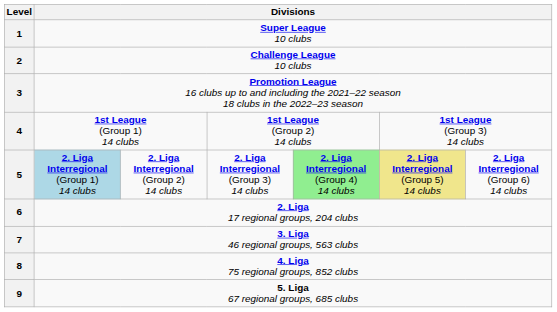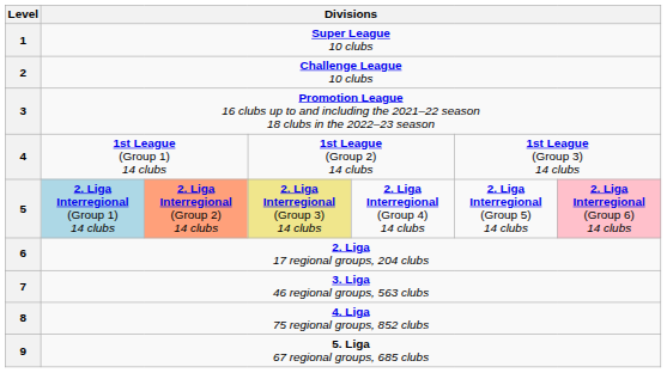5 | column 3: no background -> lightsalmon background
5 | column 4: no background -> khaki background
5 | column 5: lightgreen background -> no background
5 | column 6: khaki background -> no background
5 | column 7: no background -> pink background
